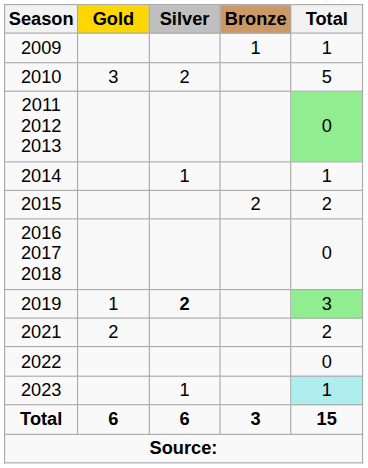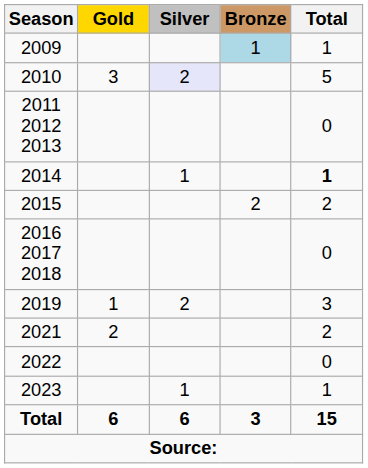2009 | Bronze: no background -> lightblue background
2010 | Silver: no background -> lavender background
2011 2012 2013 | Total: lightgreen background -> no background
2014 | Total: normal -> bold
2019 | Silver: bold -> normal
2019 | Total: lightgreen background -> no background
2023 | Total: paleturquoise background -> no background
